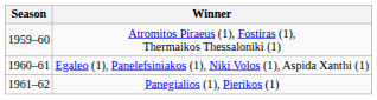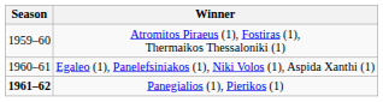Panegialios (1), Pierikos (1) | Season: normal -> bold
